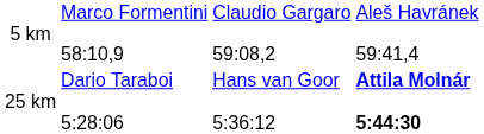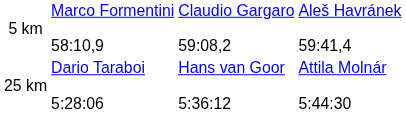25 km | column 4: bold -> normal
